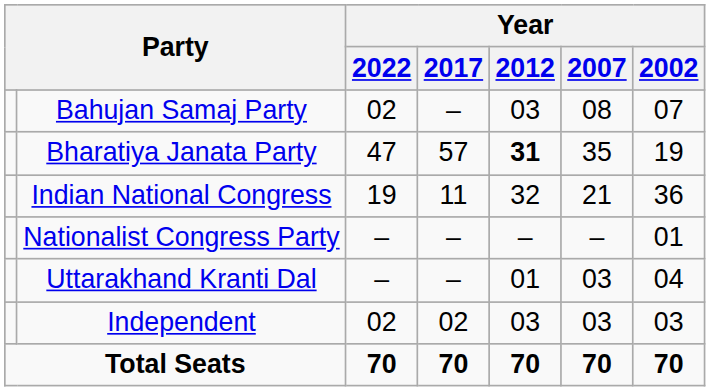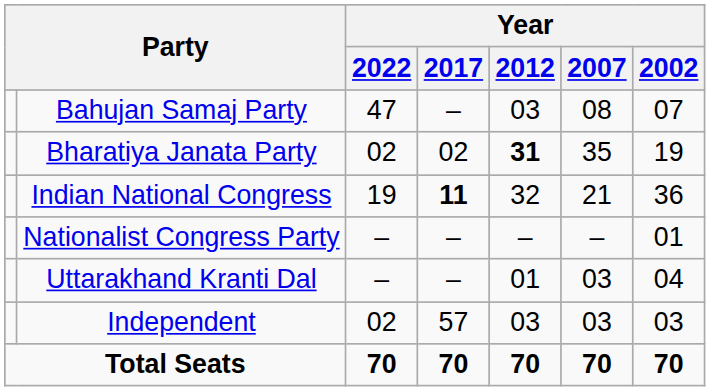Bahujan Samaj Party | Year / 2022: 02 -> 47
Bharatiya Janata Party | Year / 2022: 47 -> 02
Bharatiya Janata Party | Year / 2017: 57 -> 02
Indian National Congress | Year / 2017: normal -> bold
Independent | Year / 2017: 02 -> 57
